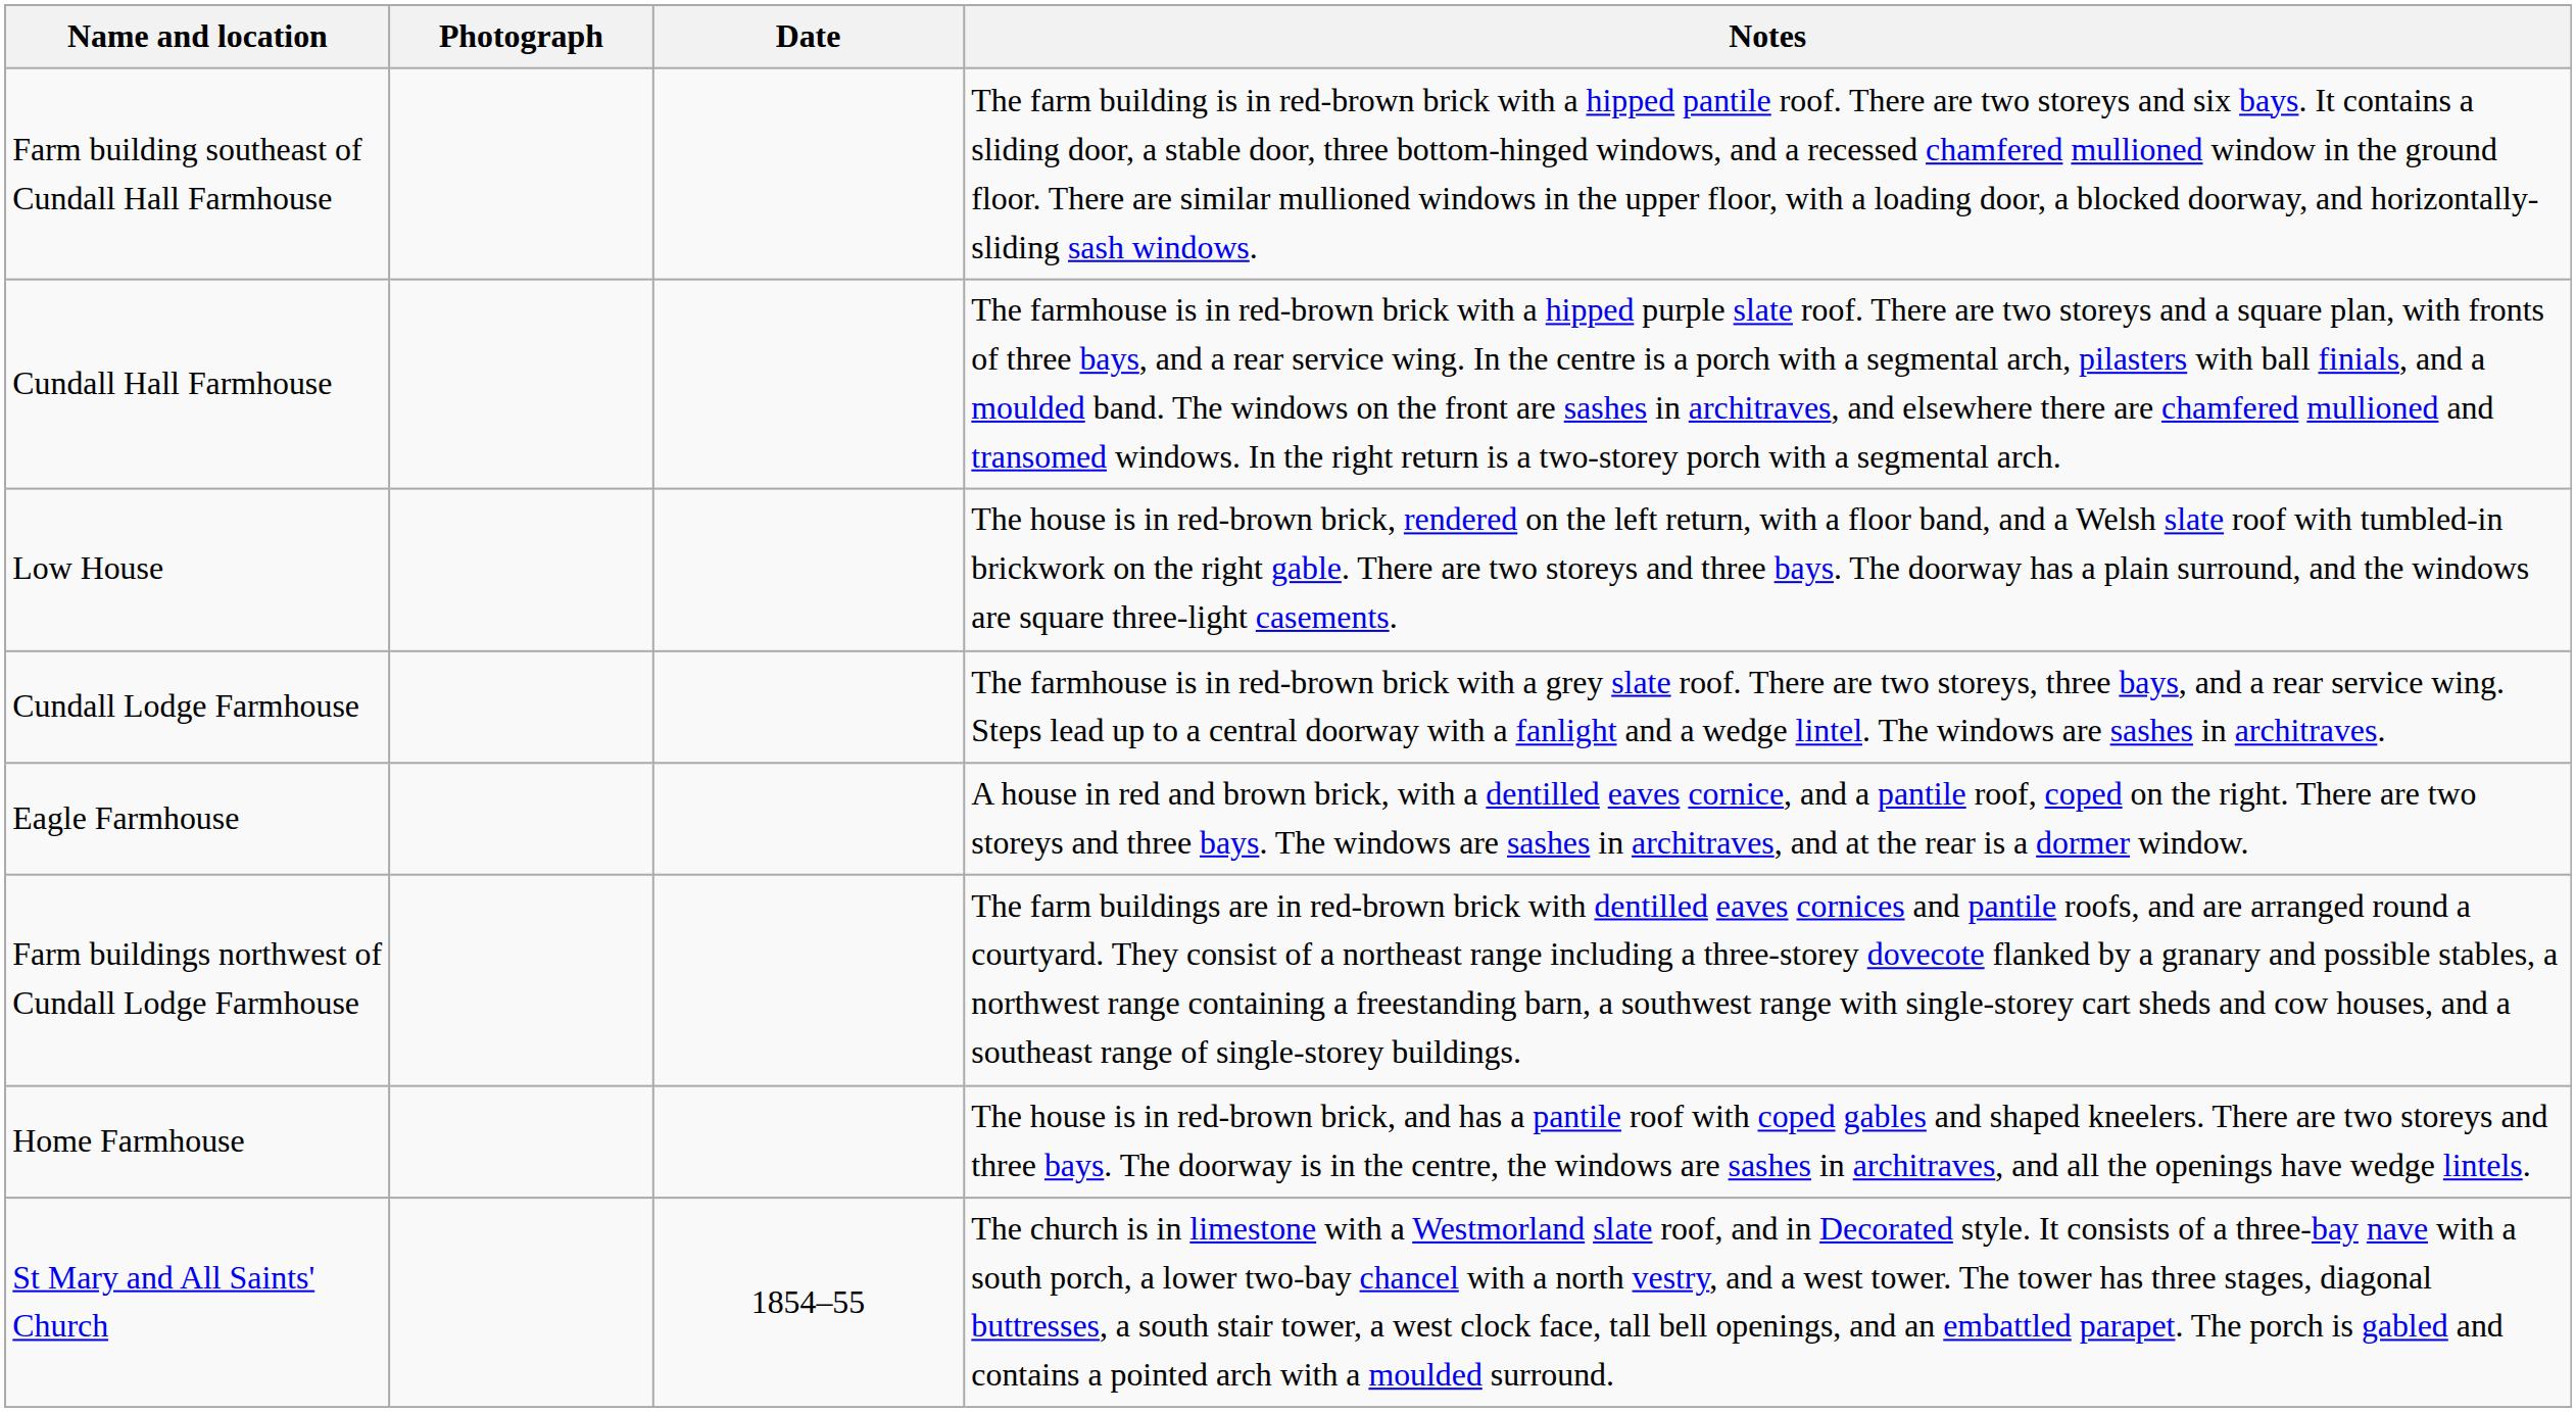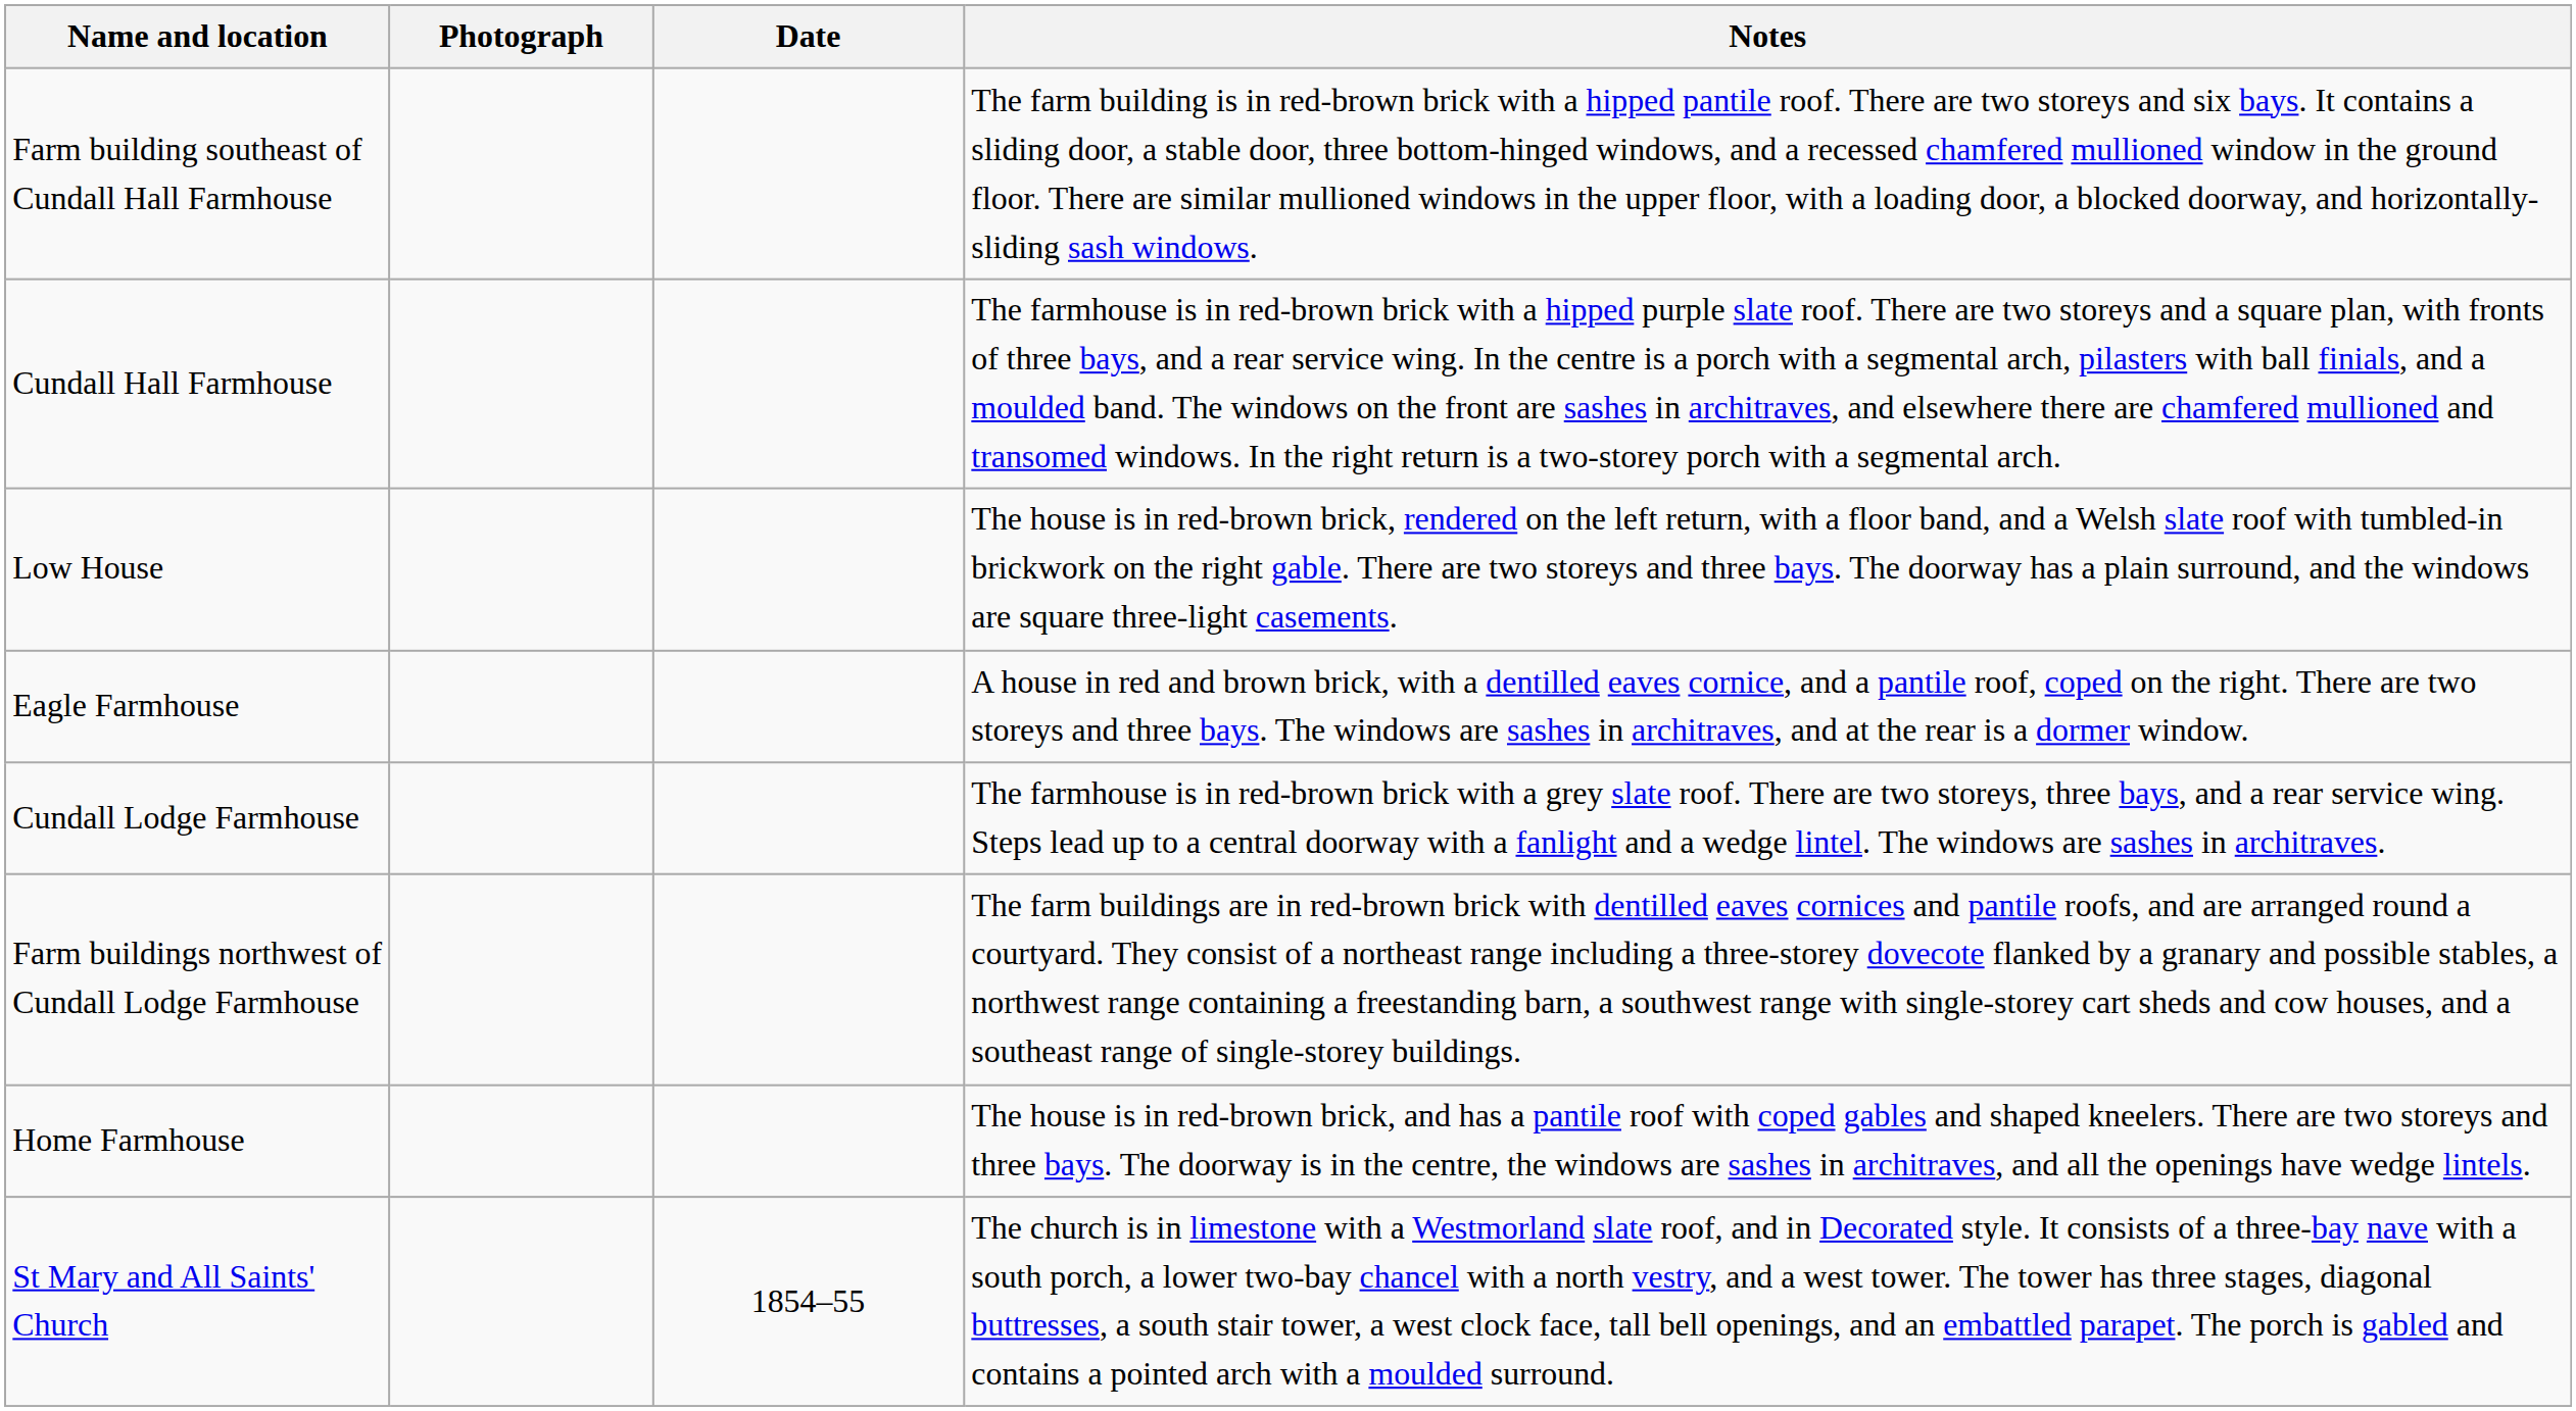rows swapped: Eagle Farmhouse <-> Cundall Lodge Farmhouse
